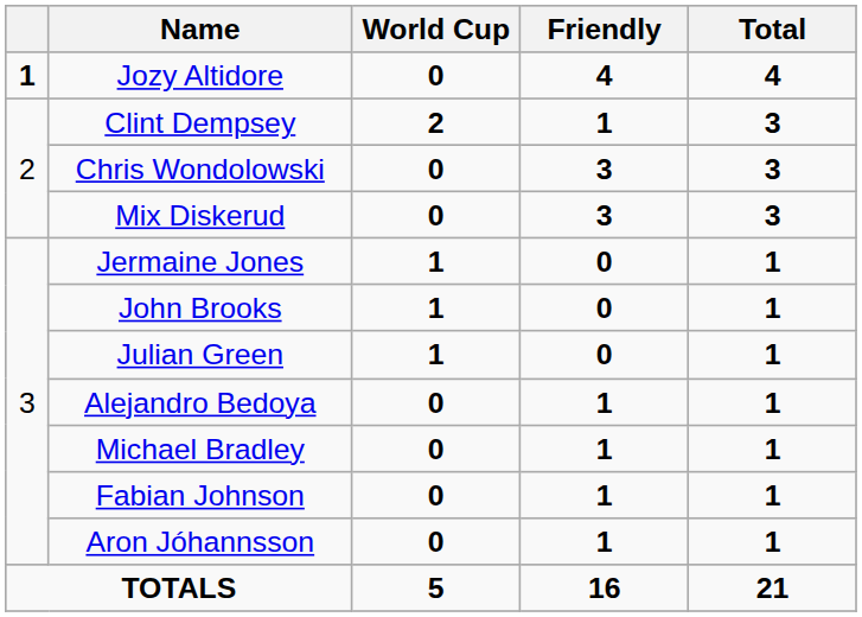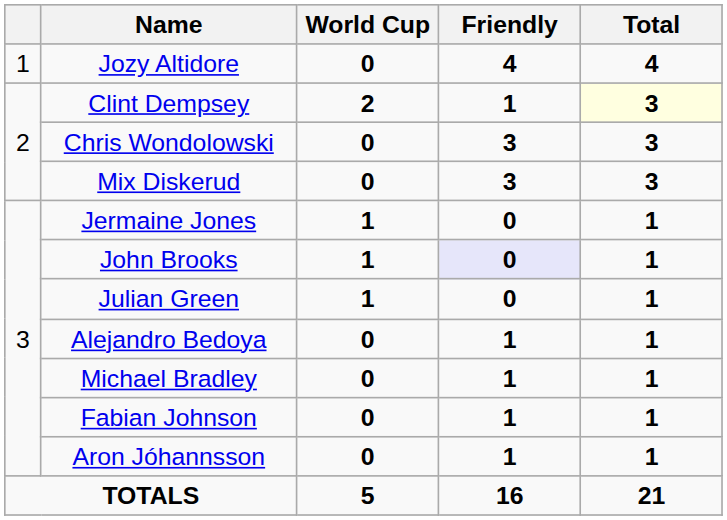Jozy Altidore | column 1: bold -> normal
Clint Dempsey | Total: no background -> lightyellow background
John Brooks | Friendly: no background -> lavender background
